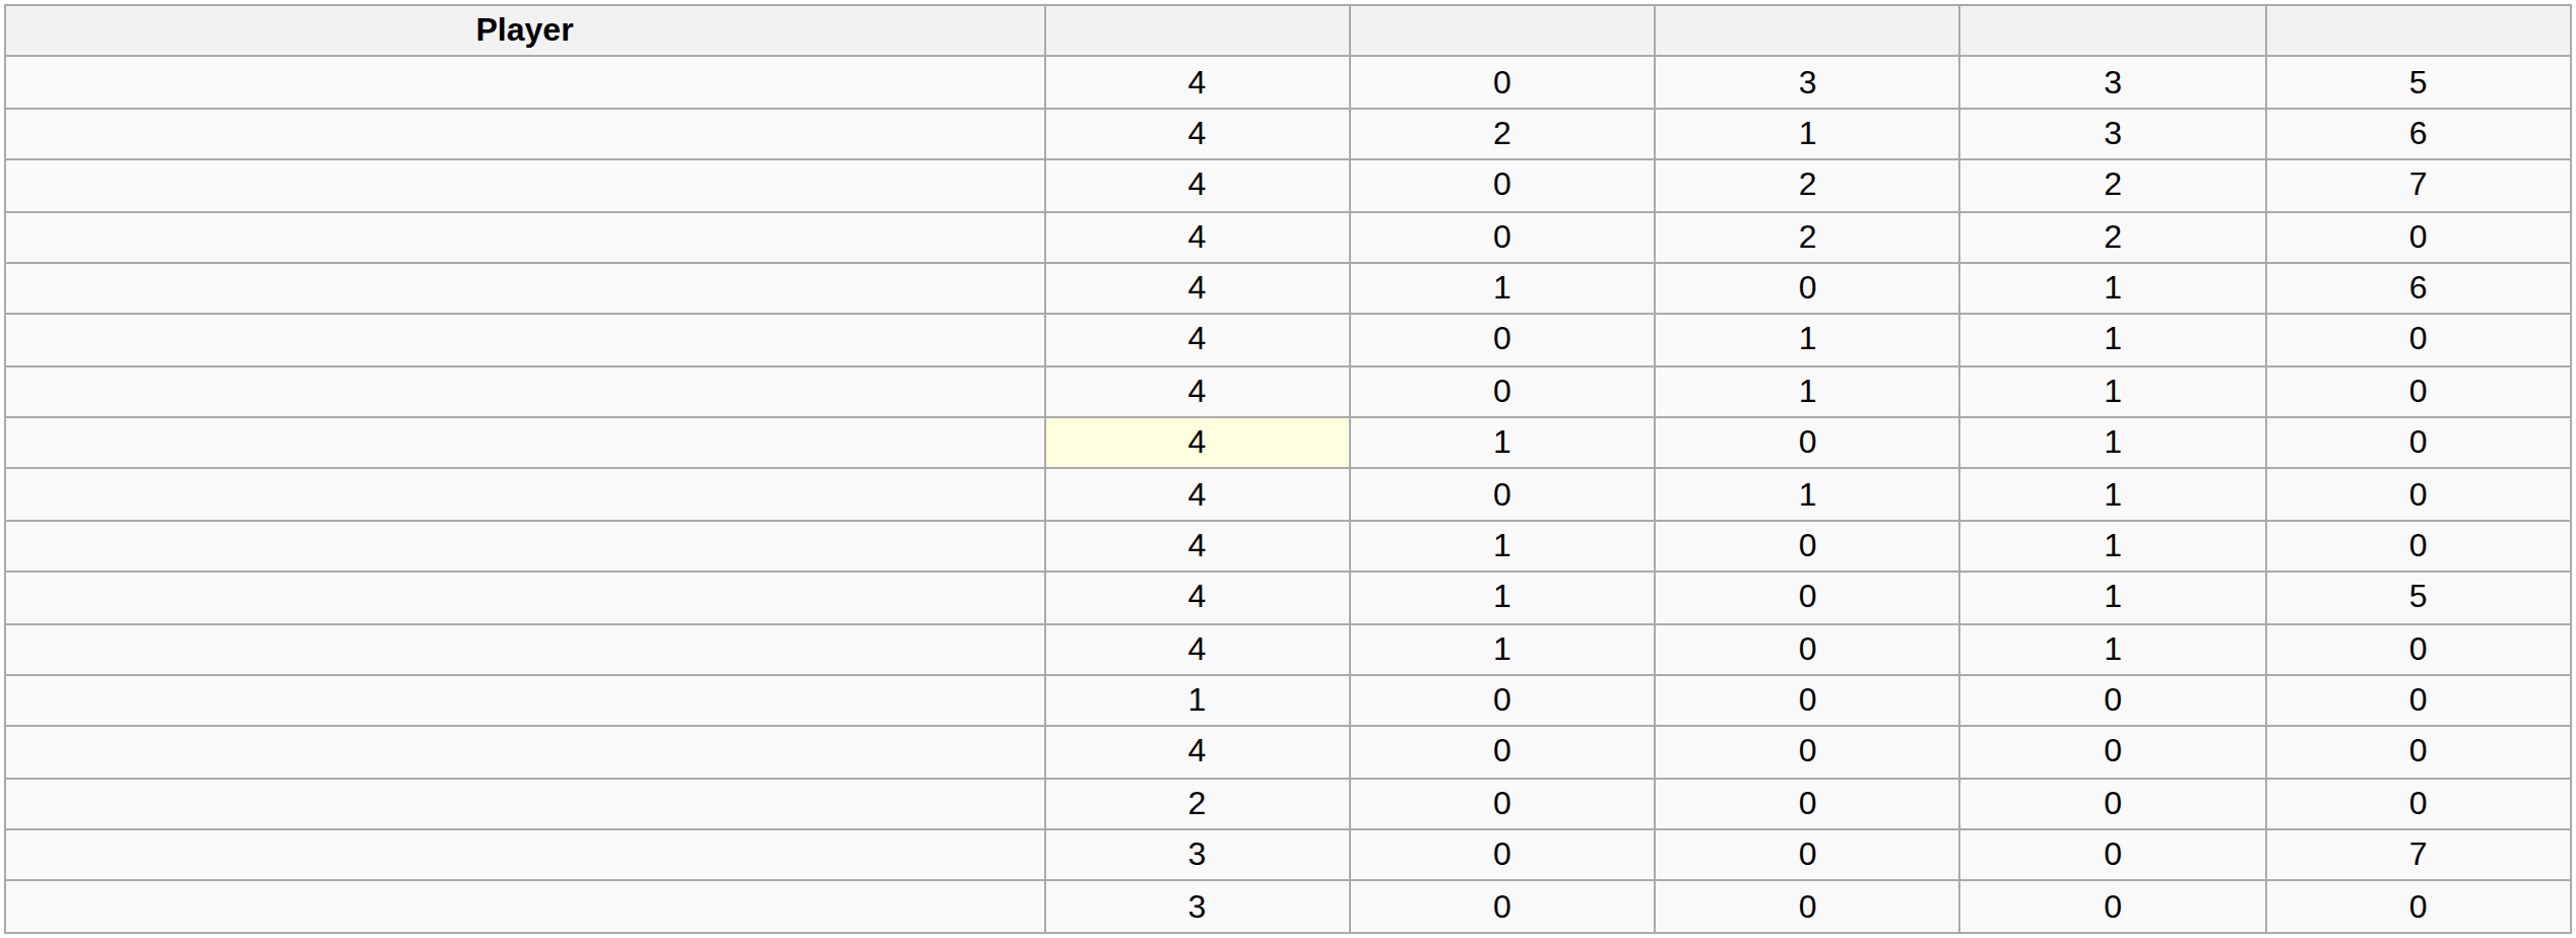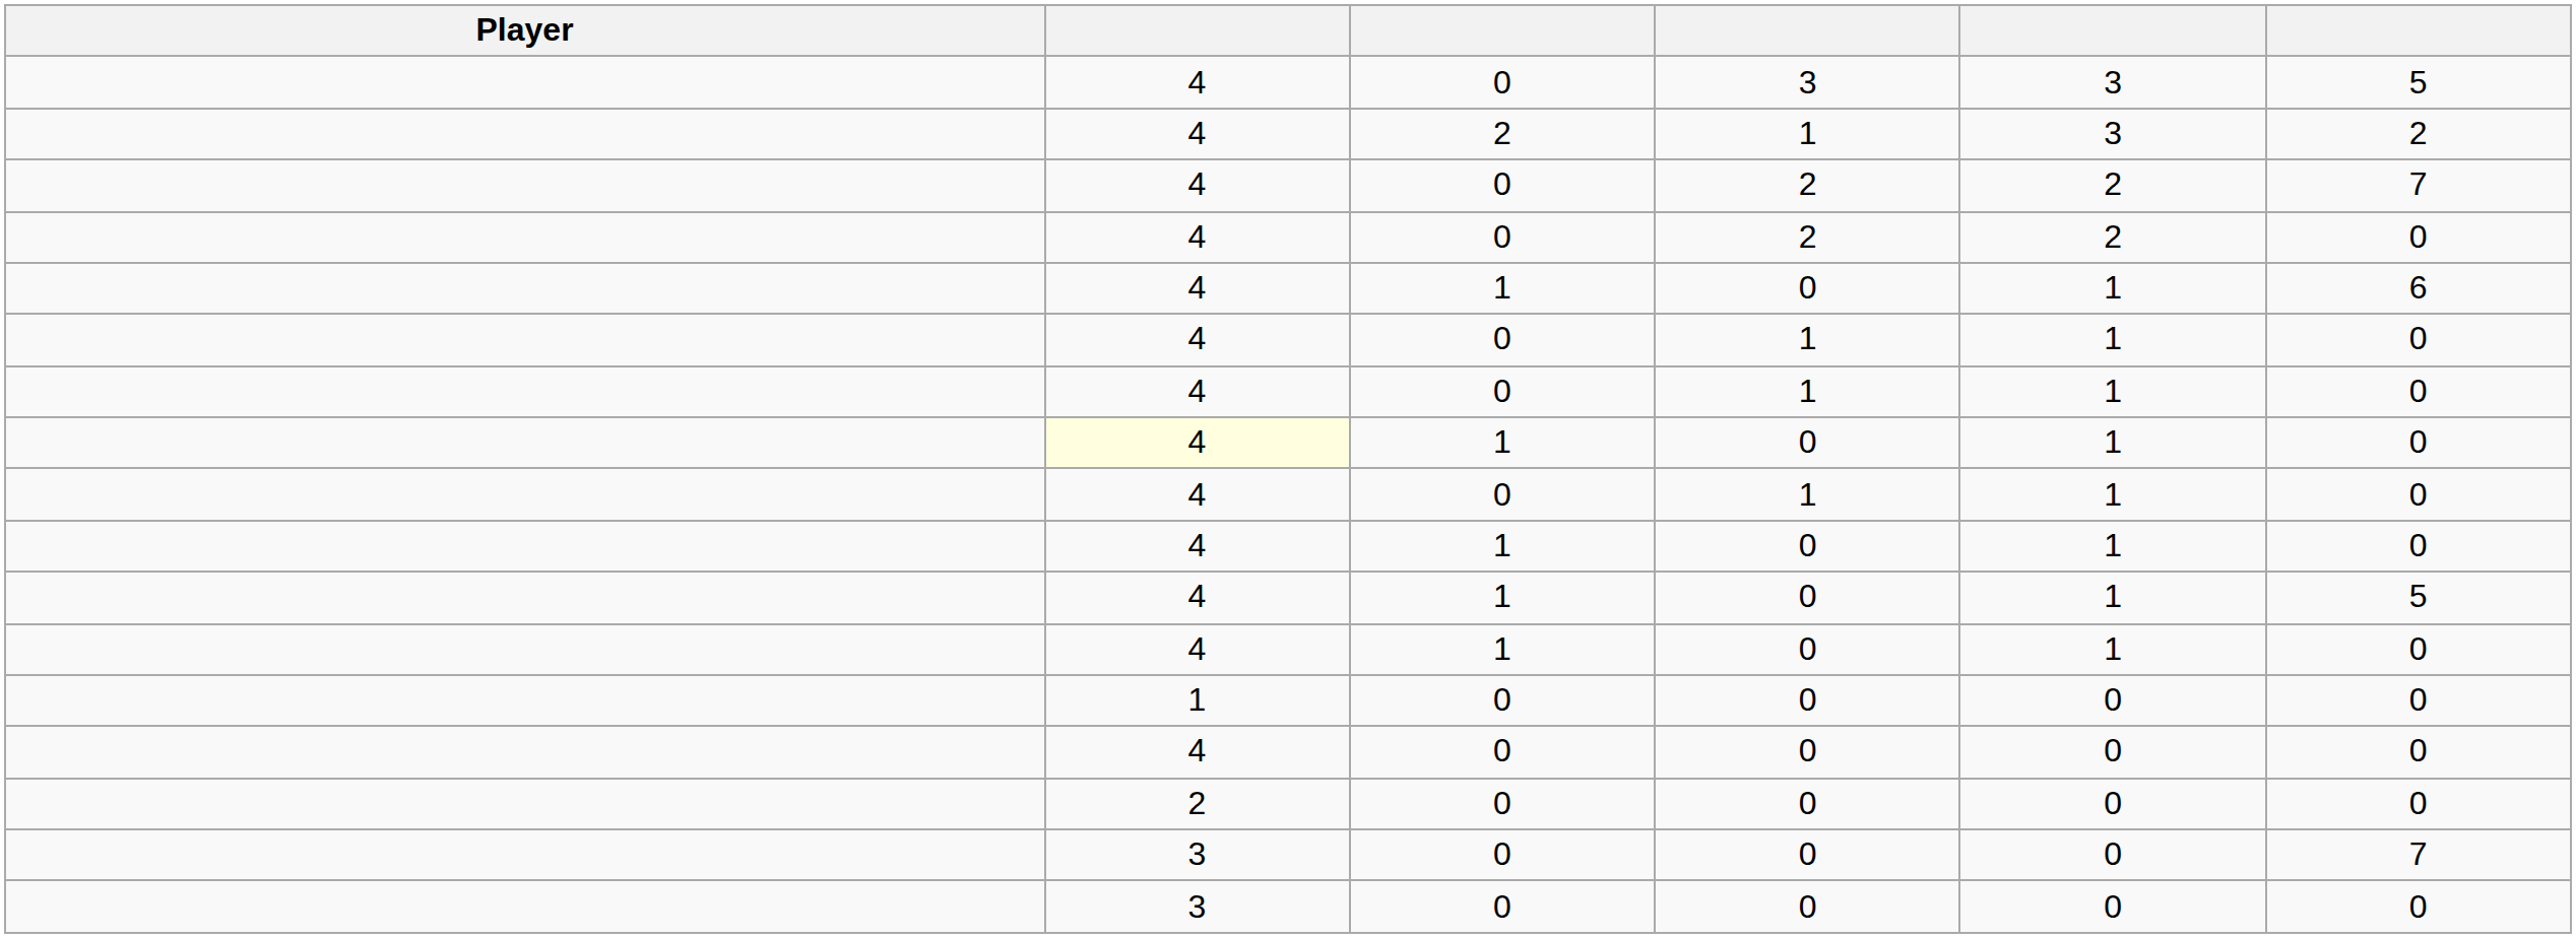row 3 | column 6: 6 -> 2
